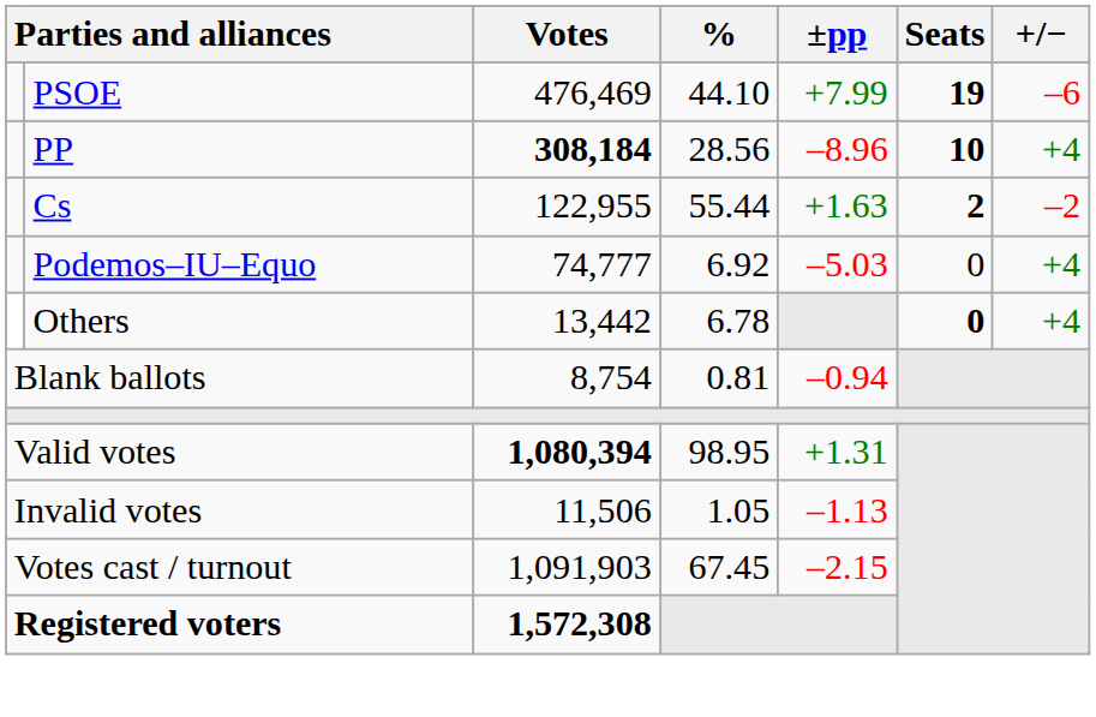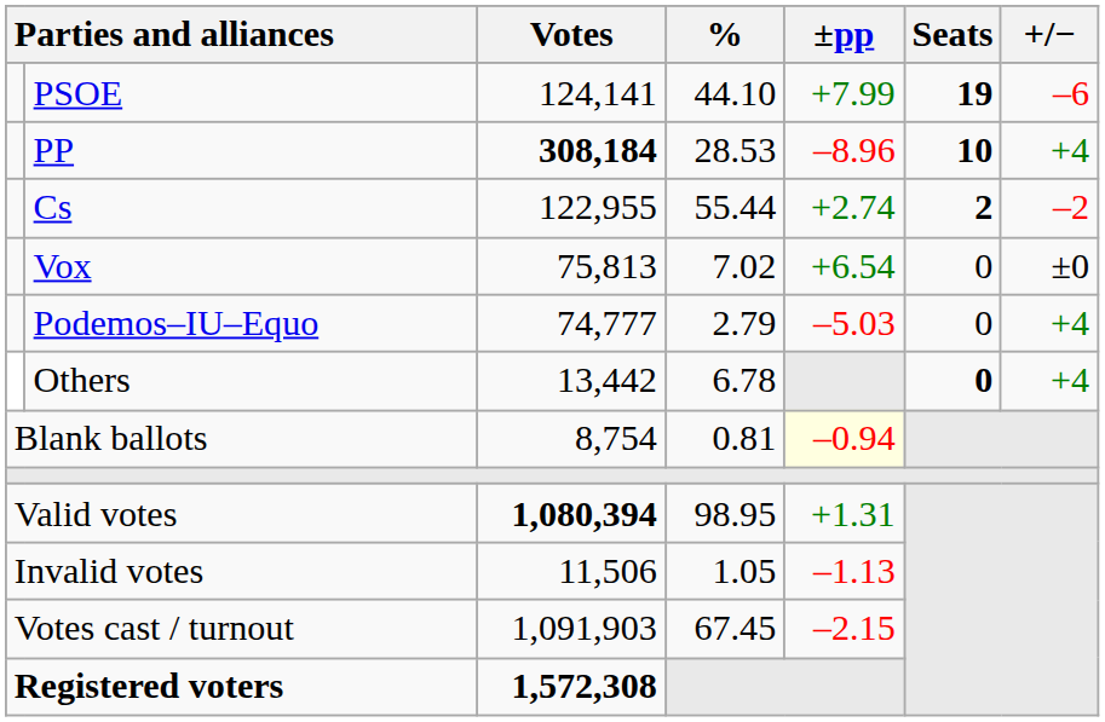PSOE | Votes: 476,469 -> 124,141
PP | %: 28.56 -> 28.53
Cs | ±pp: +1.63 -> +2.74
+ row: Vox | 75,813 | 7.02 | +6.54 | 0 | ±0
Podemos–IU–Equo | %: 6.92 -> 2.79
Blank ballots | ±pp: no background -> lightyellow background
